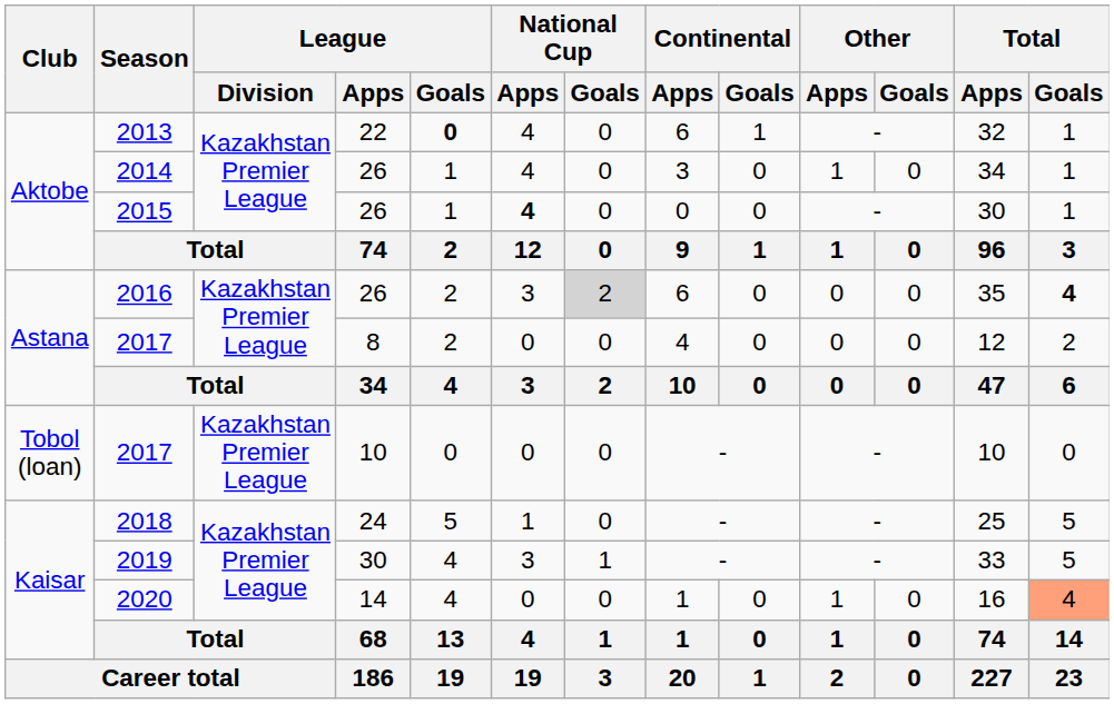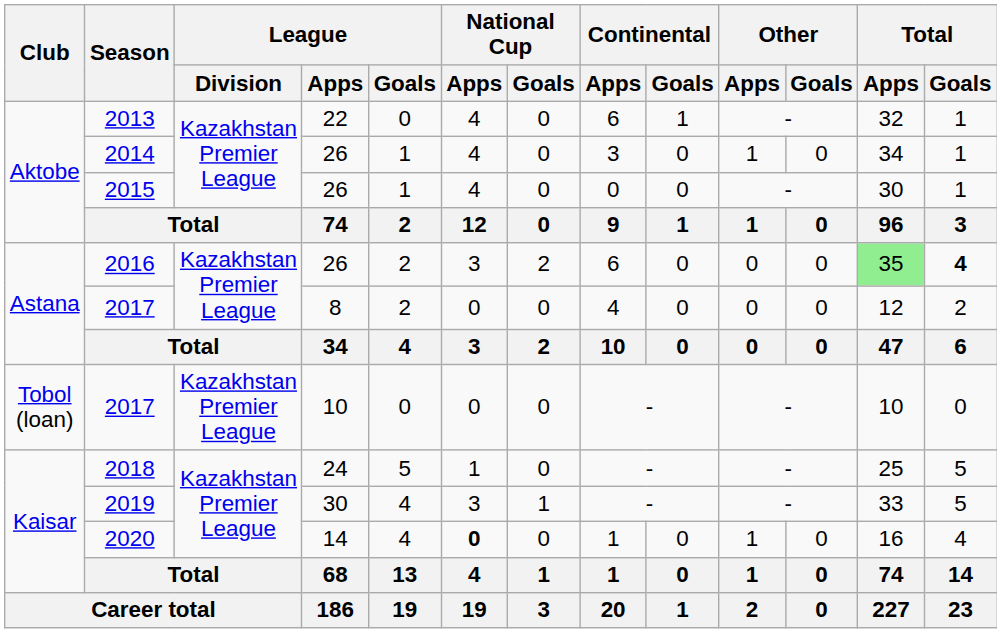2013 | League / Goals: bold -> normal
2015 | National Cup / Apps: bold -> normal
2016 | National Cup / Goals: lightgrey background -> no background
2016 | Total / Apps: no background -> lightgreen background
2020 | National Cup / Apps: normal -> bold
2020 | Total / Goals: lightsalmon background -> no background
